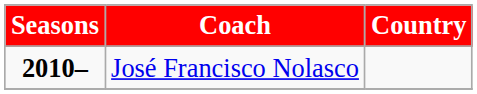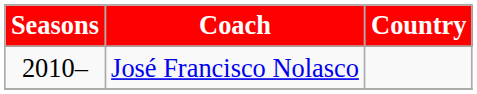José Francisco Nolasco | Seasons: bold -> normal
